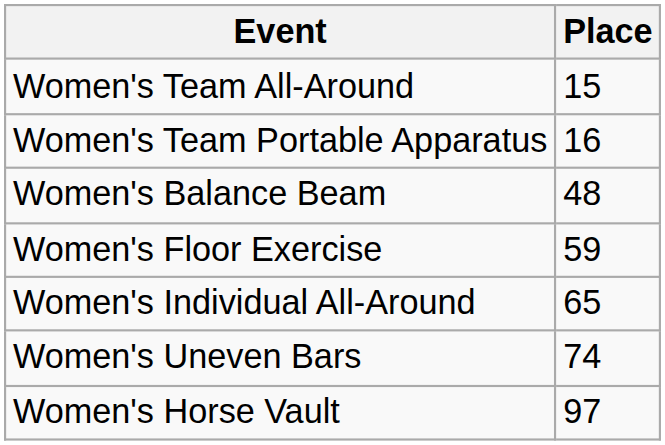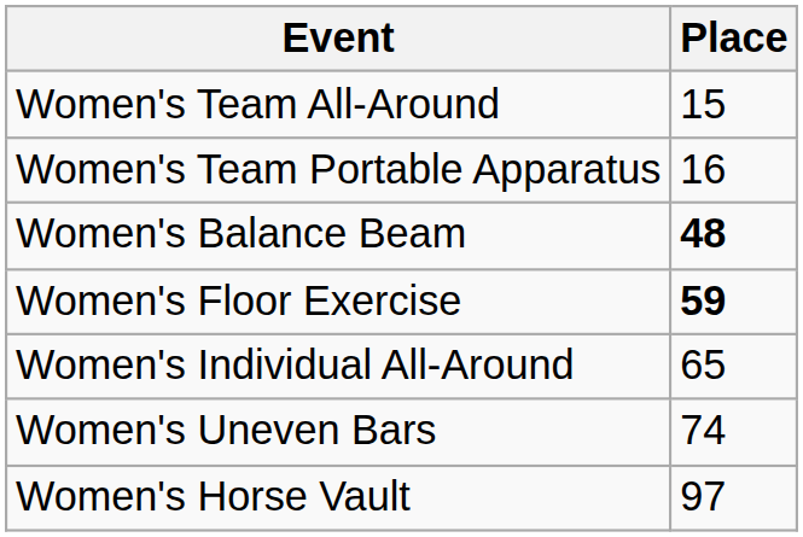Women's Balance Beam | Place: normal -> bold
Women's Floor Exercise | Place: normal -> bold
